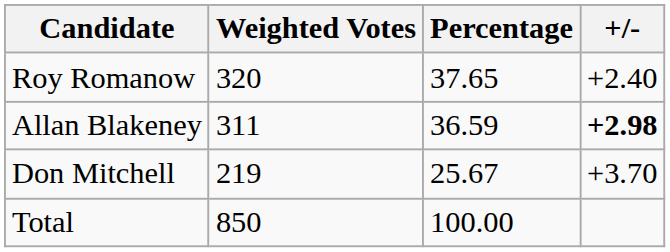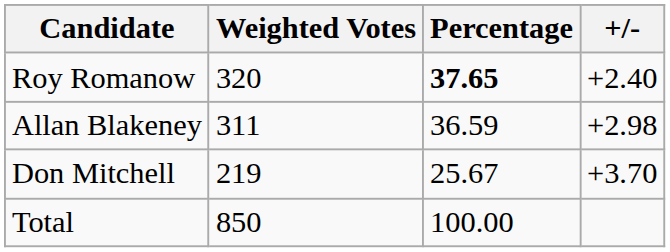Roy Romanow | Percentage: normal -> bold
Allan Blakeney | +/-: bold -> normal
